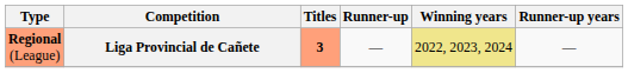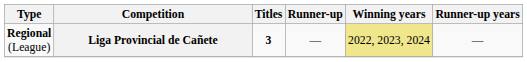Liga Provincial de Cañete | Type: lightsalmon background -> no background
Liga Provincial de Cañete | Titles: lightsalmon background -> no background
